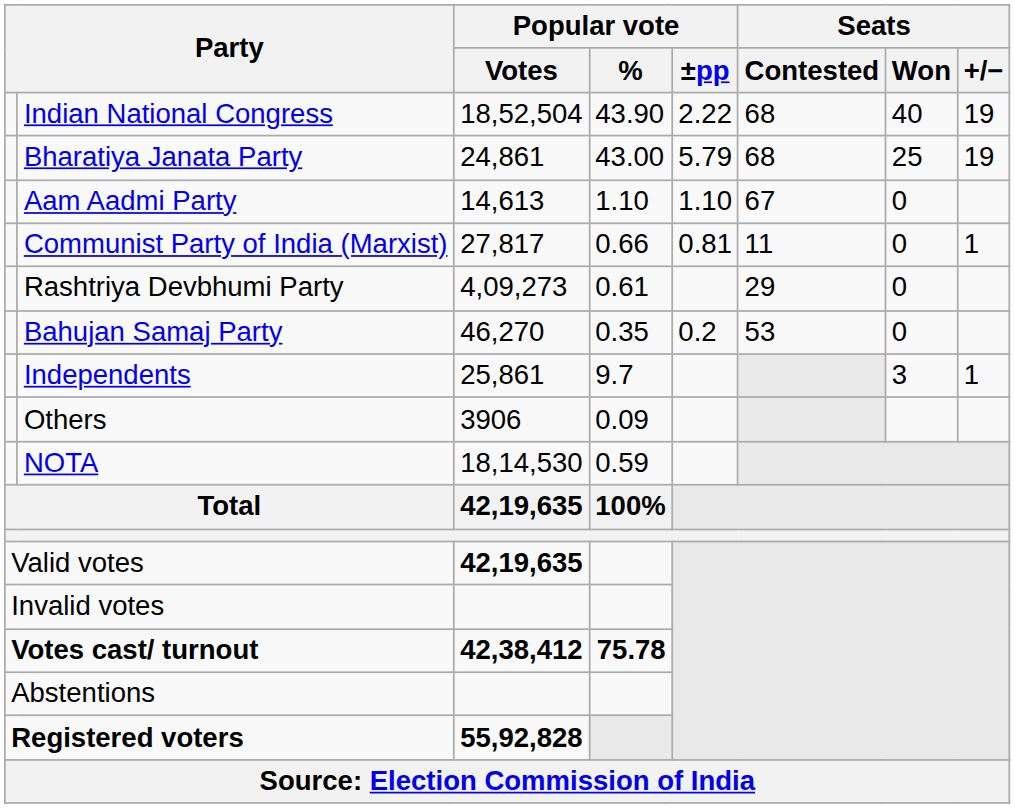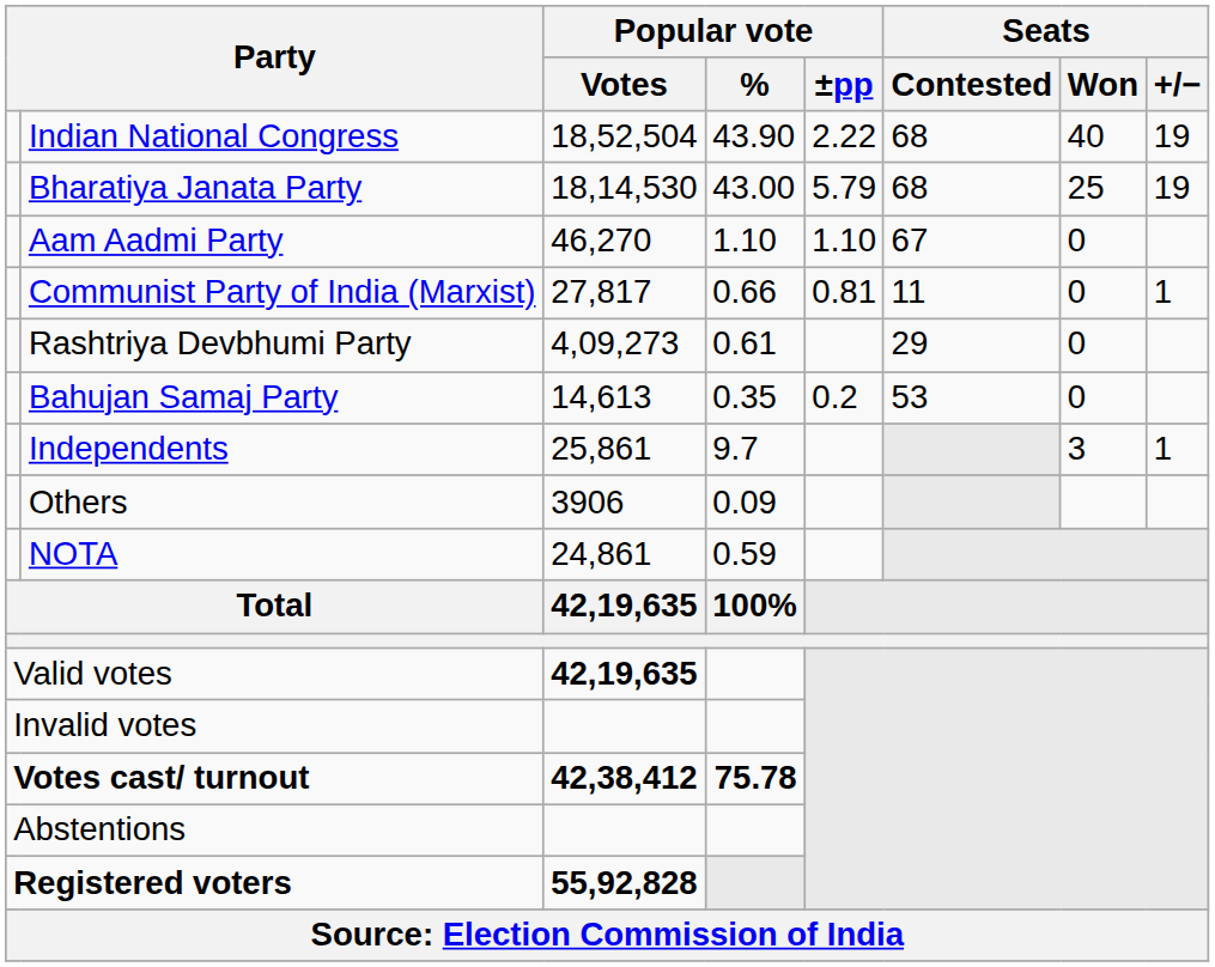Bharatiya Janata Party | Popular vote / Votes: 24,861 -> 18,14,530
Aam Aadmi Party | Popular vote / Votes: 14,613 -> 46,270
Bahujan Samaj Party | Popular vote / Votes: 46,270 -> 14,613
NOTA | Popular vote / Votes: 18,14,530 -> 24,861
